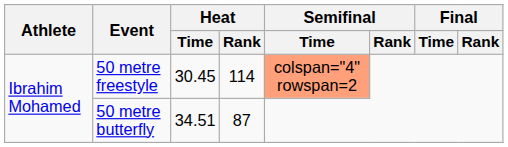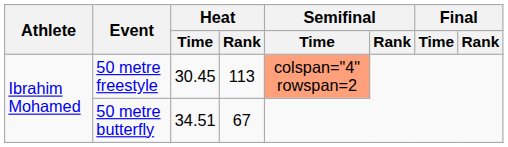50 metre freestyle | Heat / Rank: 114 -> 113
50 metre butterfly | Heat / Rank: 87 -> 67
